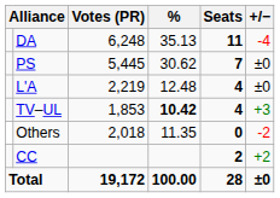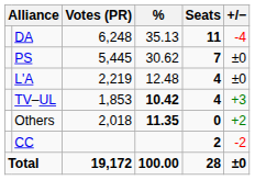Others | %: normal -> bold
Others | +/−: -2 -> +2
CC | +/−: +2 -> -2
